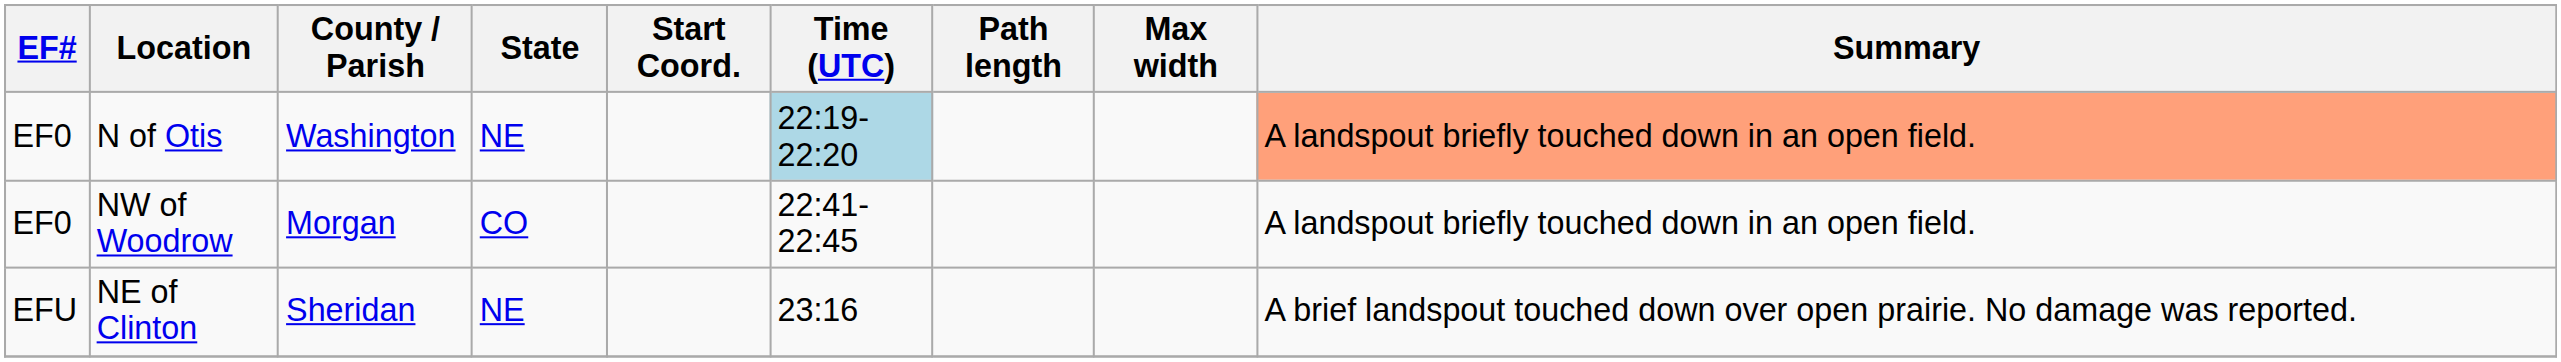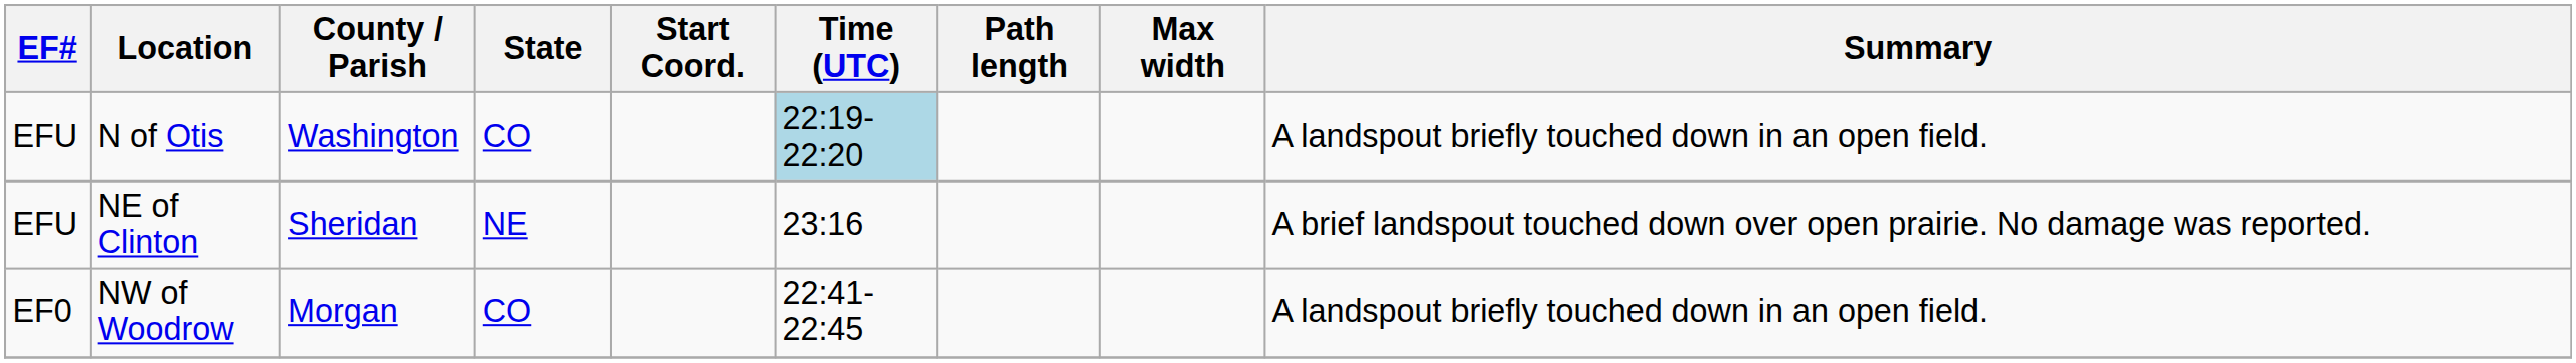N of Otis | EF#: EF0 -> EFU
N of Otis | State: NE -> CO
N of Otis | Summary: lightsalmon background -> no background
rows swapped: NW of Woodrow <-> NE of Clinton
